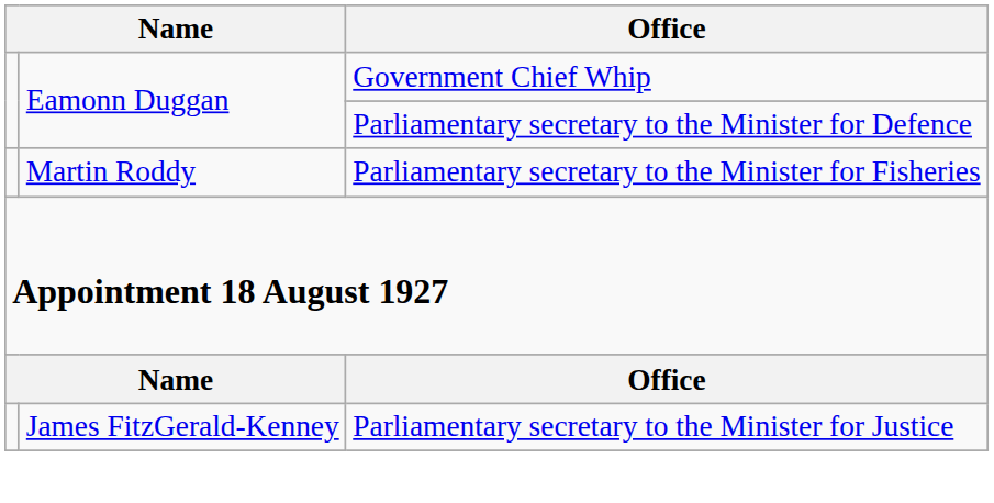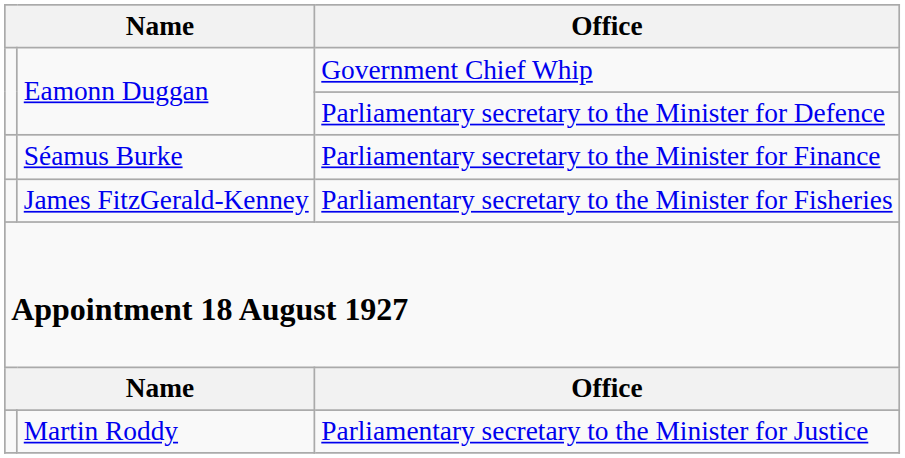+ row: Séamus Burke | Parliamentary secretary to the Minister for Finance
Parliamentary secretary to the Minister for Fisheries | column 2: Martin Roddy -> James FitzGerald-Kenney
Parliamentary secretary to the Minister for Justice | column 2: James FitzGerald-Kenney -> Martin Roddy
